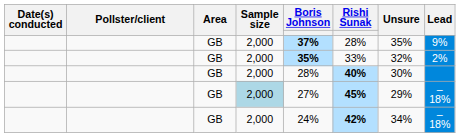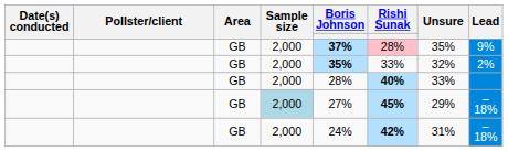row 3 | Rishi Sunak: no background -> pink background
row 5 | Unsure: 30% -> 33%
row 7 | Unsure: 34% -> 31%
